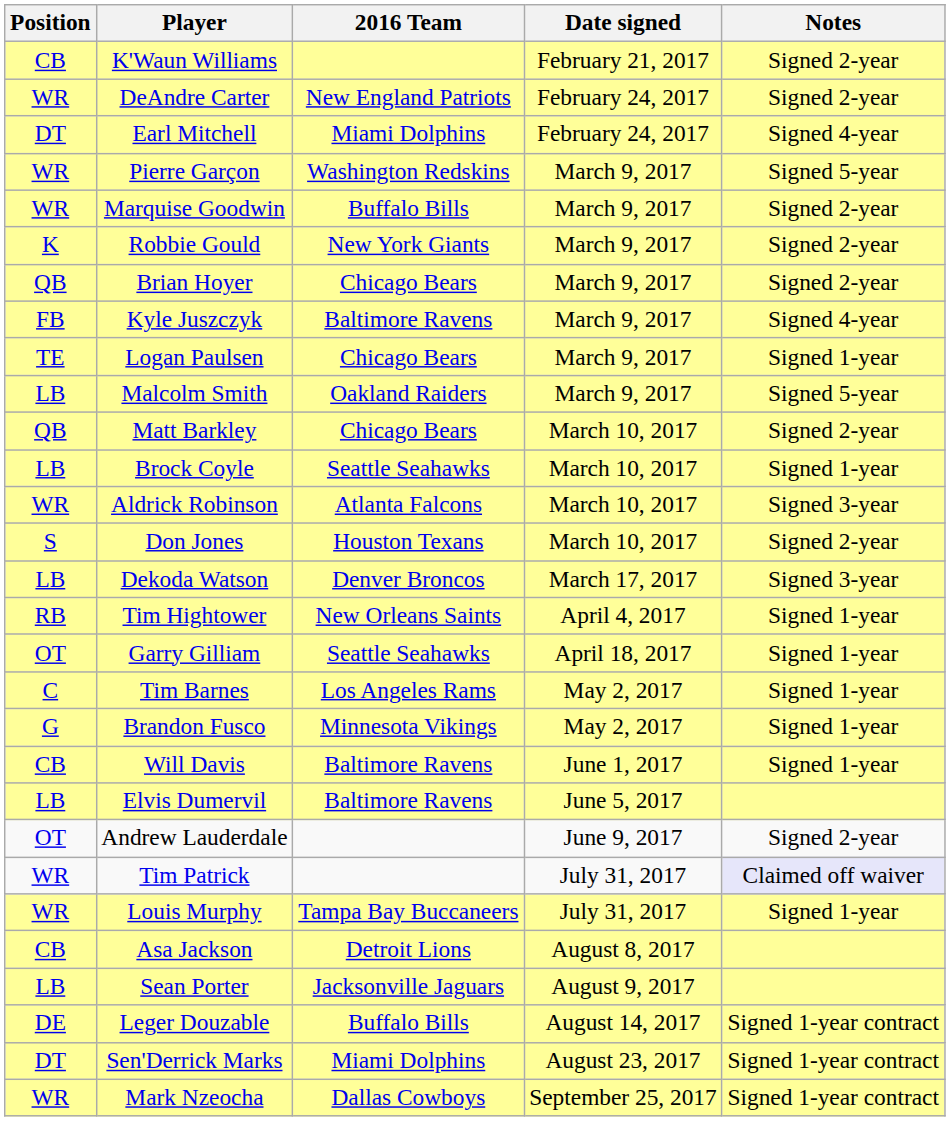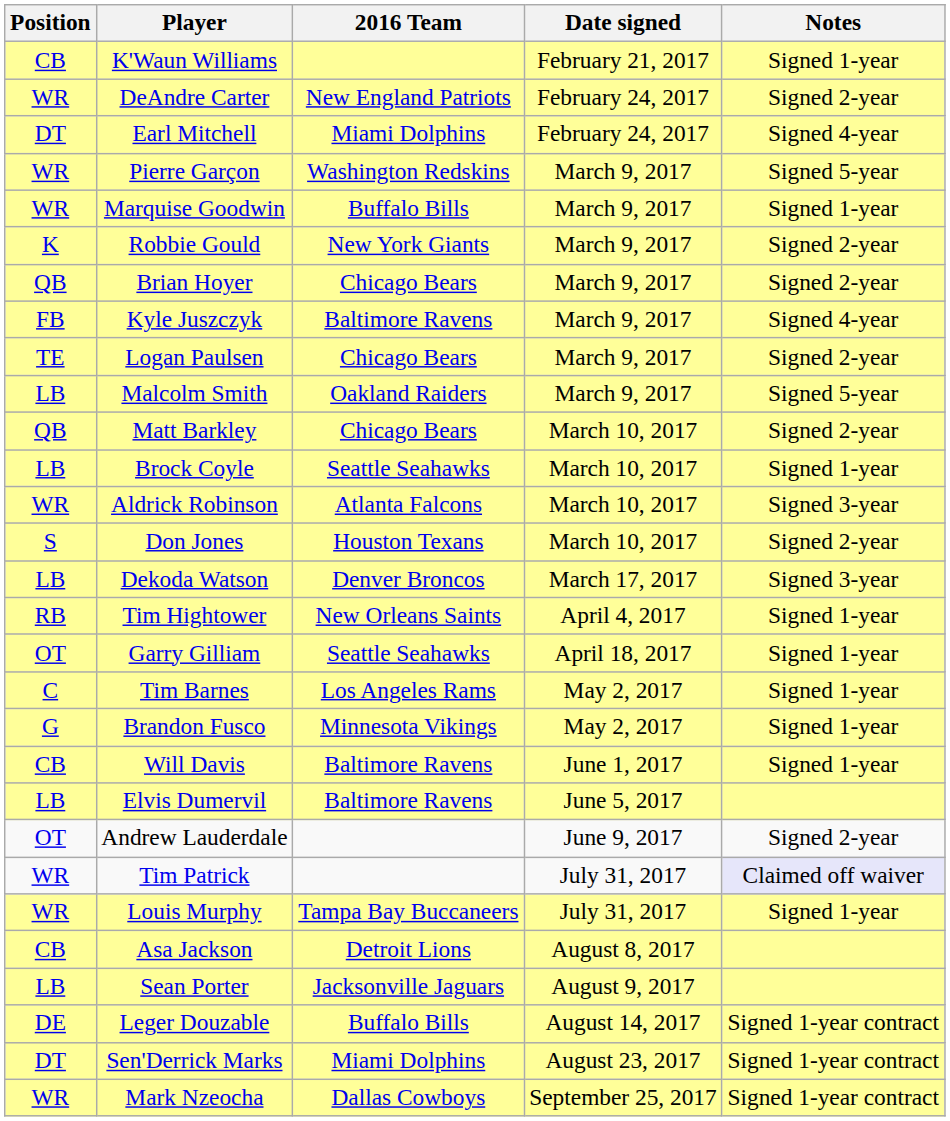K'Waun Williams | Notes: Signed 2-year -> Signed 1-year
Marquise Goodwin | Notes: Signed 2-year -> Signed 1-year
Logan Paulsen | Notes: Signed 1-year -> Signed 2-year
